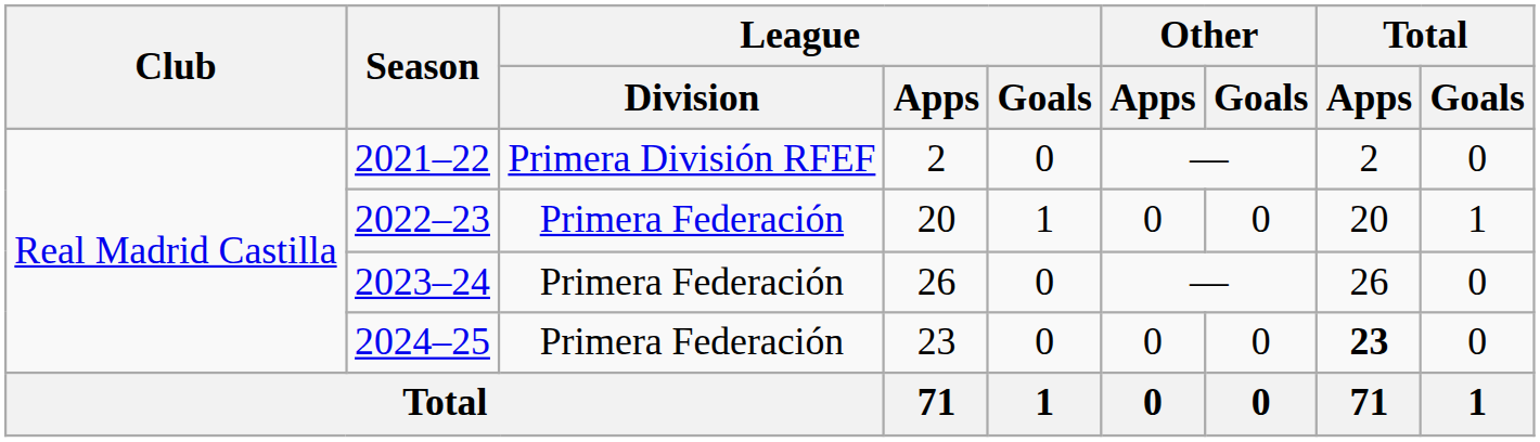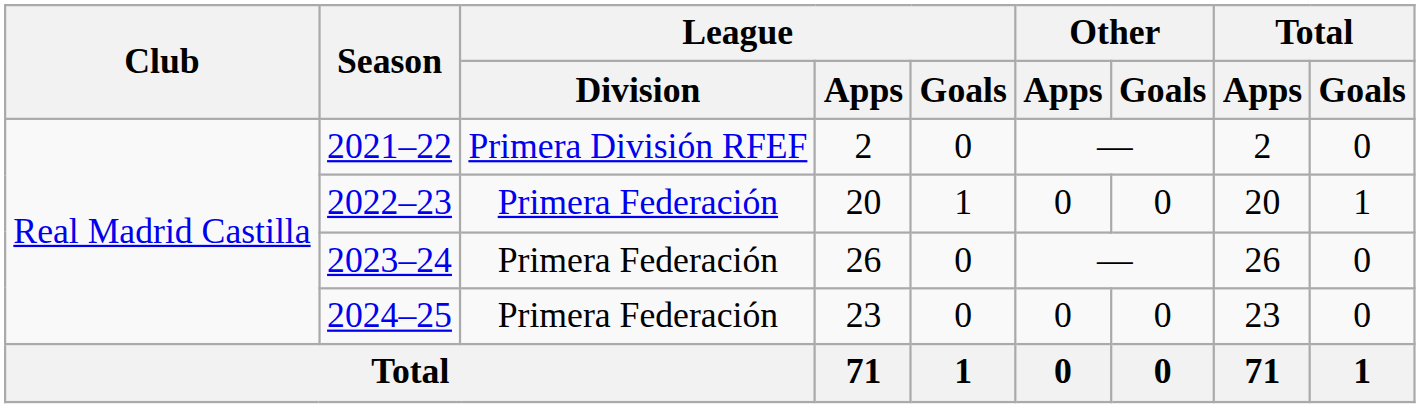2024–25 | Total / Apps: bold -> normal
